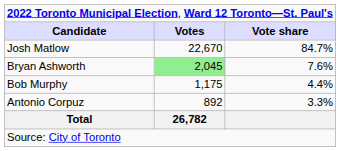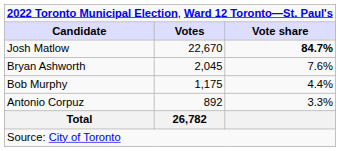Josh Matlow | column 3: normal -> bold
Bryan Ashworth | column 2: lightgreen background -> no background
